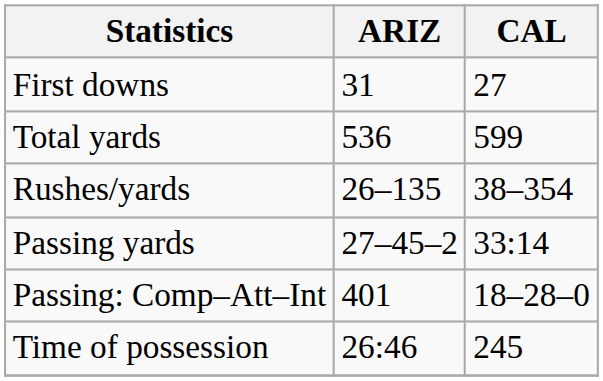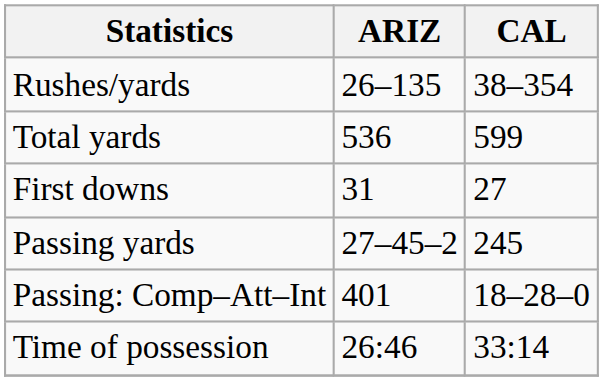rows swapped: First downs <-> Rushes/yards
Passing yards | CAL: 33:14 -> 245
Time of possession | CAL: 245 -> 33:14
